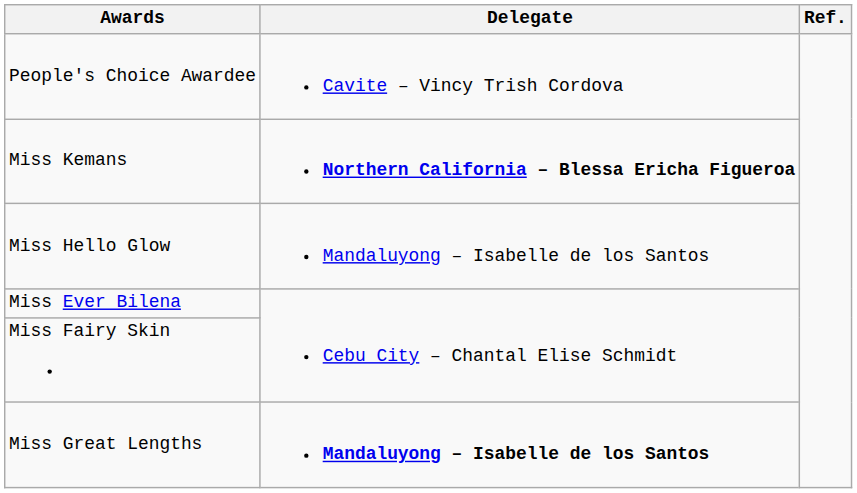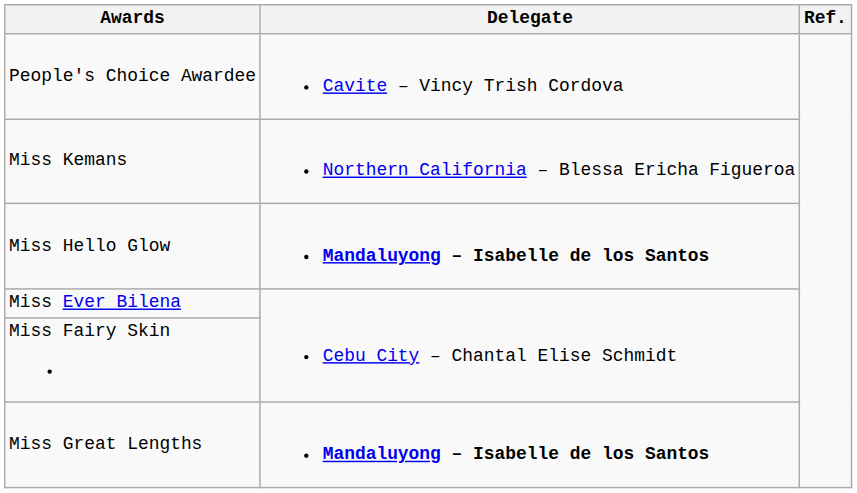Miss Kemans | Delegate: bold -> normal
Miss Hello Glow | Delegate: normal -> bold
